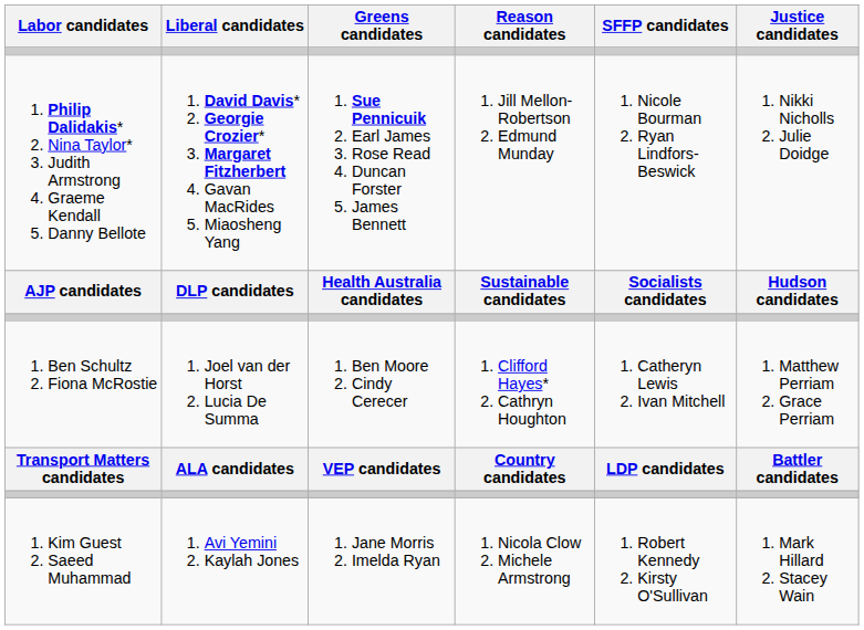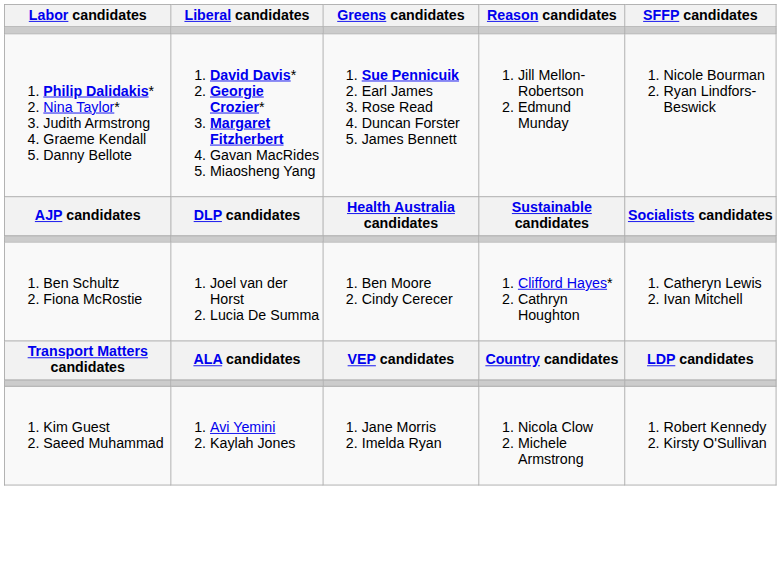- column: Justice candidates | Nikki Nicholls Julie Doidge | Hudson candidates | Matthew Perriam Grace Perriam | Battler candidates | Mark Hillard Stacey Wain
